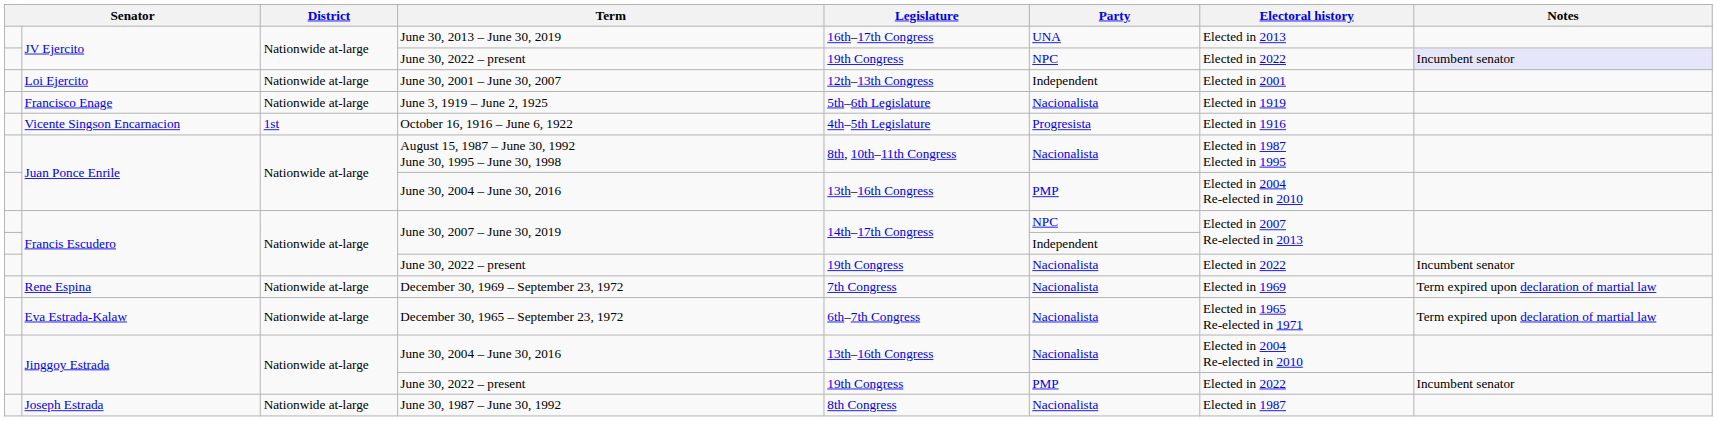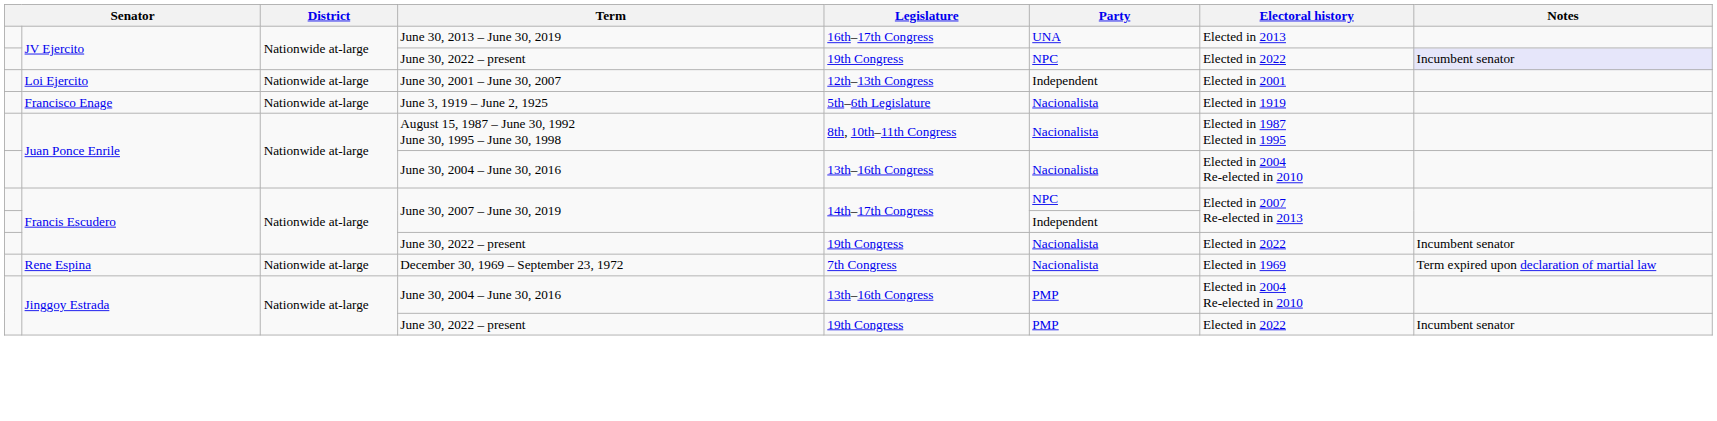- row: Vicente Singson Encarnacion | 1st | October 16, 1916 – June 6, 1922 | 4th–5th Legislature | Progresista | Elected in 1916
Juan Ponce Enrile / June 30, 2004 – June 30, 2016 | Party: PMP -> Nacionalista
- row: Eva Estrada-Kalaw | Nationwide at-large | December 30, 1965 – September 23, 1972 | 6th–7th Congress | Nacionalista | Elected in 1965 Re-elected in 1971 | Term expired upon declaration of martial law
Jinggoy Estrada / June 30, 2004 – June 30, 2016 | Party: Nacionalista -> PMP
- row: Joseph Estrada | Nationwide at-large | June 30, 1987 – June 30, 1992 | 8th Congress | Nacionalista | Elected in 1987
